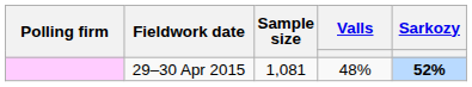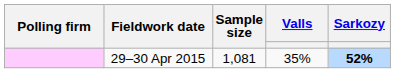29–30 Apr 2015 | Valls: 48% -> 35%
